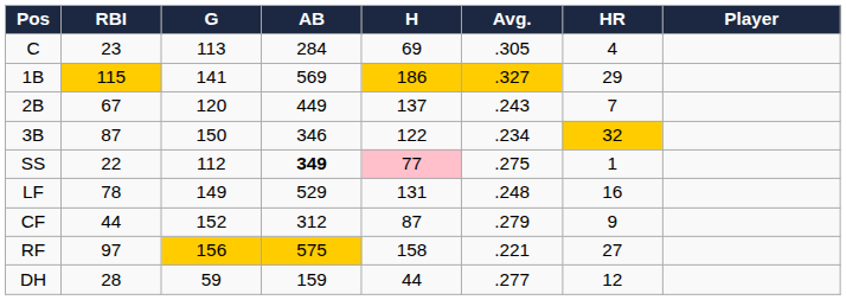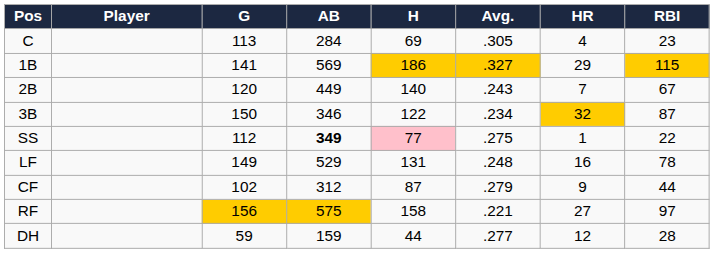columns swapped: Player <-> RBI
2B | H: 137 -> 140
CF | G: 152 -> 102
